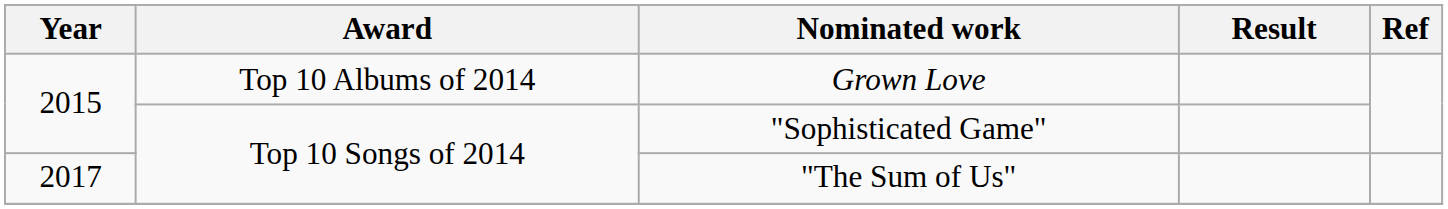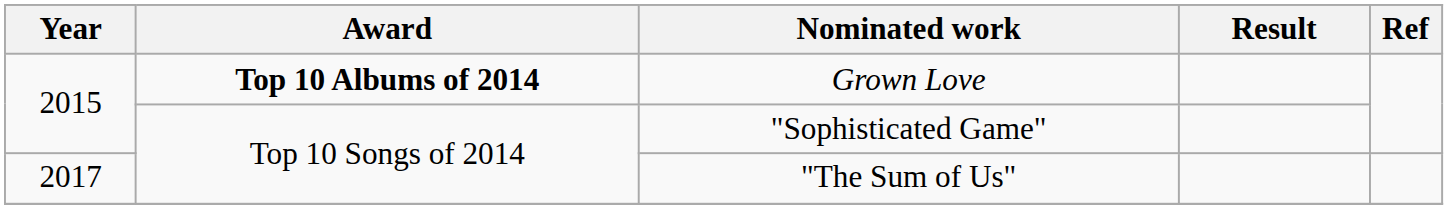Grown Love | Award: normal -> bold
